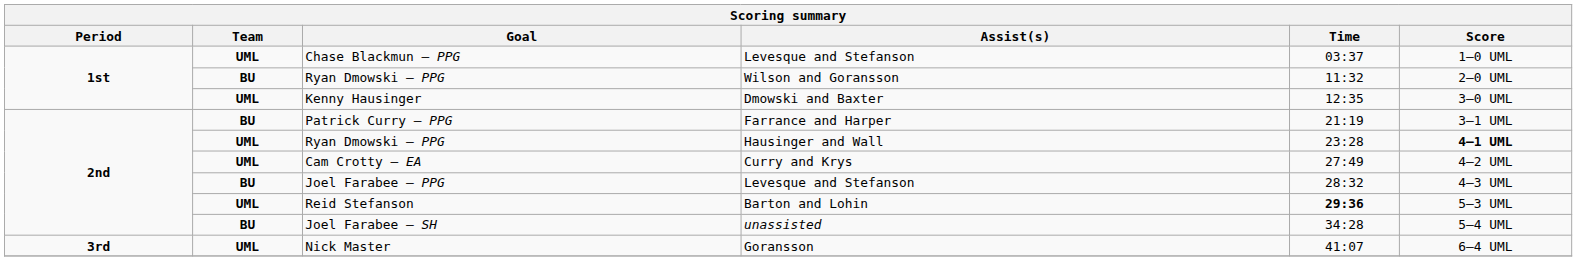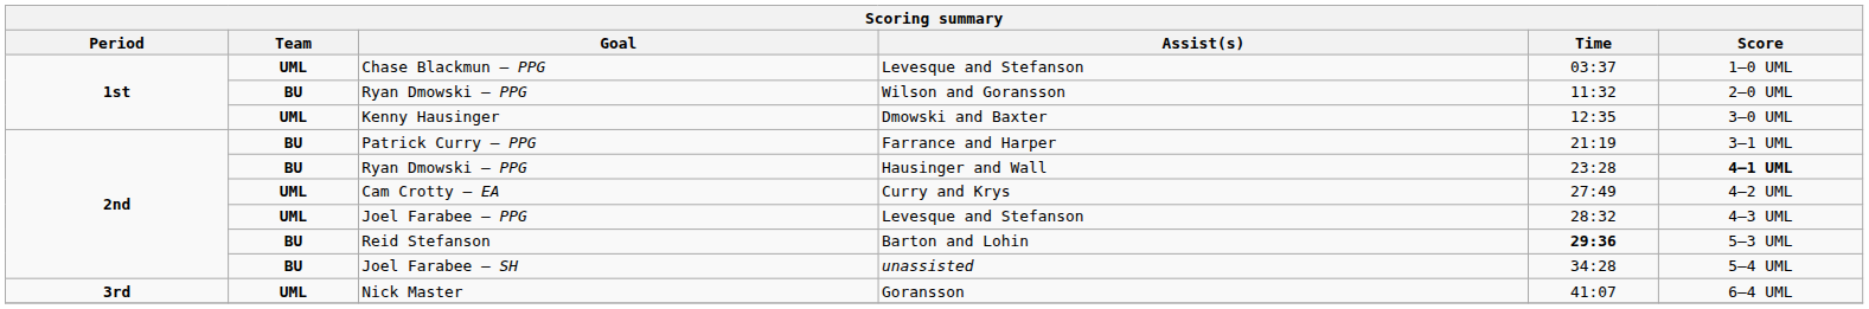Ryan Dmowski – PPG / Hausinger and Wall | Team: UML -> BU
Joel Farabee – PPG | Team: BU -> UML
Reid Stefanson | Team: UML -> BU
